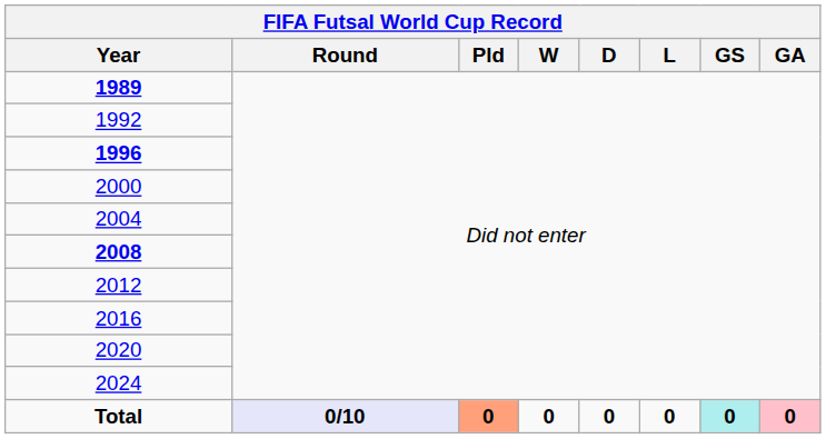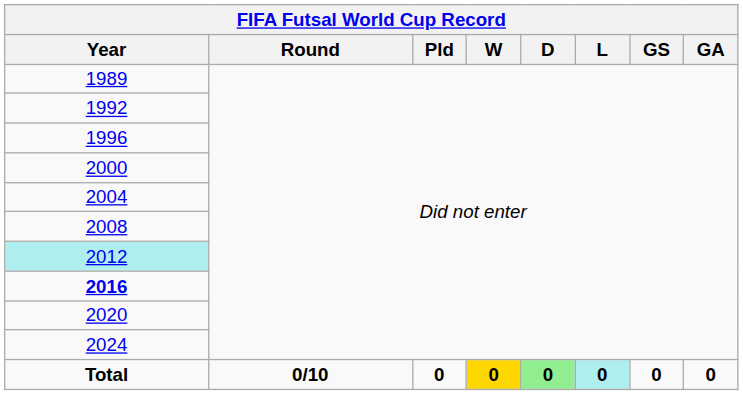1989 | Year: bold -> normal
1996 | Year: bold -> normal
2008 | Year: bold -> normal
2012 | Year: no background -> paleturquoise background
2016 | Year: normal -> bold
Total | Round: lavender background -> no background
Total | Pld: lightsalmon background -> no background
Total | W: no background -> gold background
Total | D: no background -> lightgreen background
Total | L: no background -> paleturquoise background
Total | GS: paleturquoise background -> no background
Total | GA: pink background -> no background
